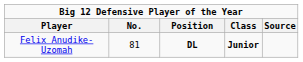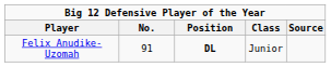Felix Anudike-Uzomah | No.: 81 -> 91
Felix Anudike-Uzomah | Class: bold -> normal
